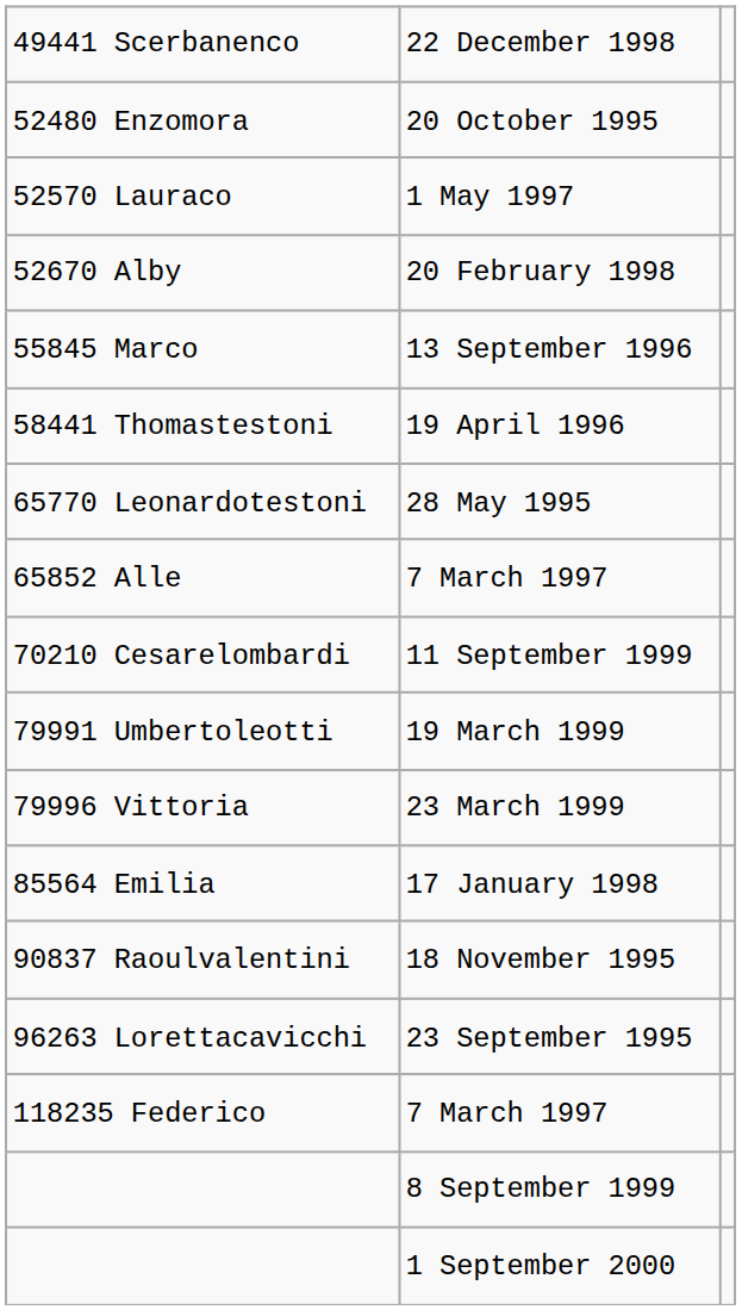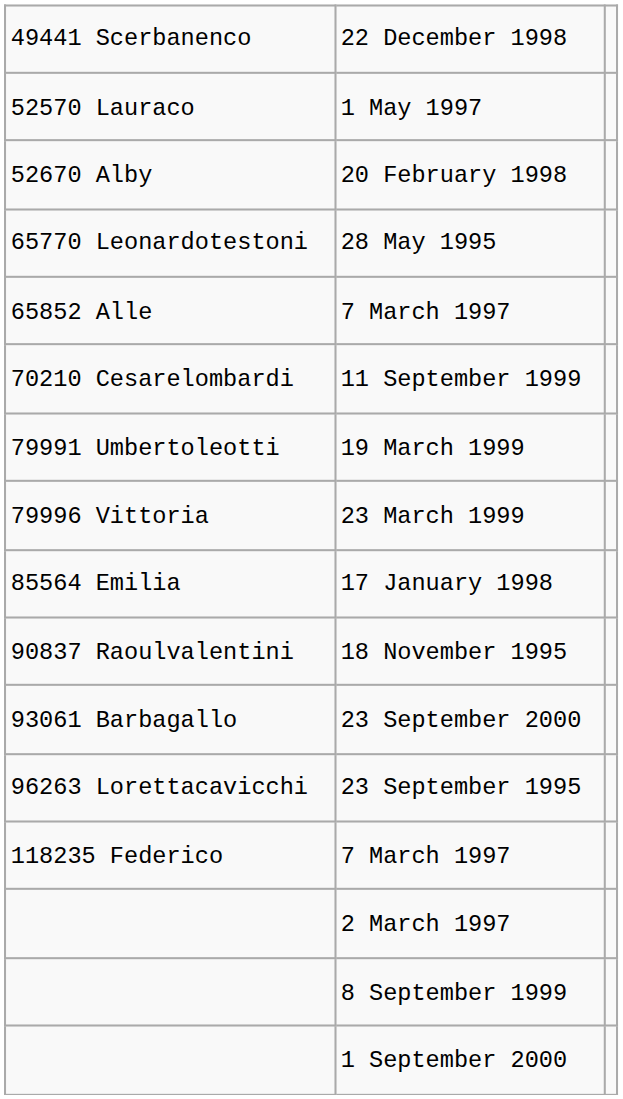- row: 52480 Enzomora | 20 October 1995
- row: 55845 Marco | 13 September 1996
- row: 58441 Thomastestoni | 19 April 1996
+ row: 93061 Barbagallo | 23 September 2000
+ row: 2 March 1997
